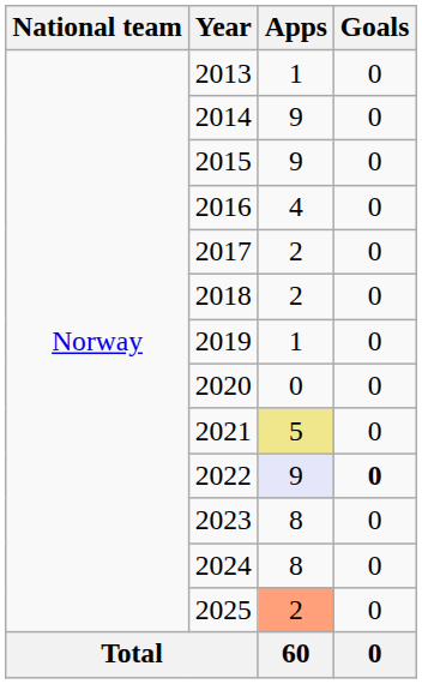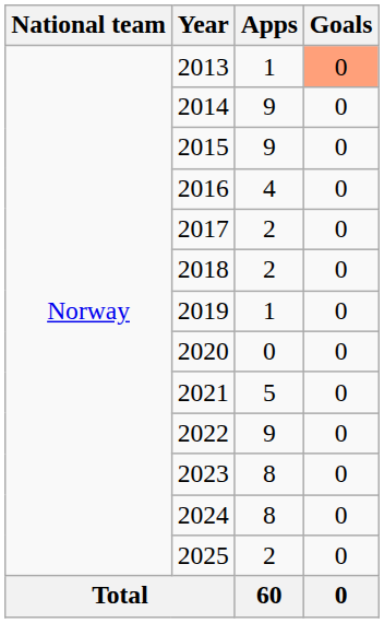2013 | Goals: no background -> lightsalmon background
2021 | Apps: khaki background -> no background
2022 | Apps: lavender background -> no background
2022 | Goals: bold -> normal
2025 | Apps: lightsalmon background -> no background
